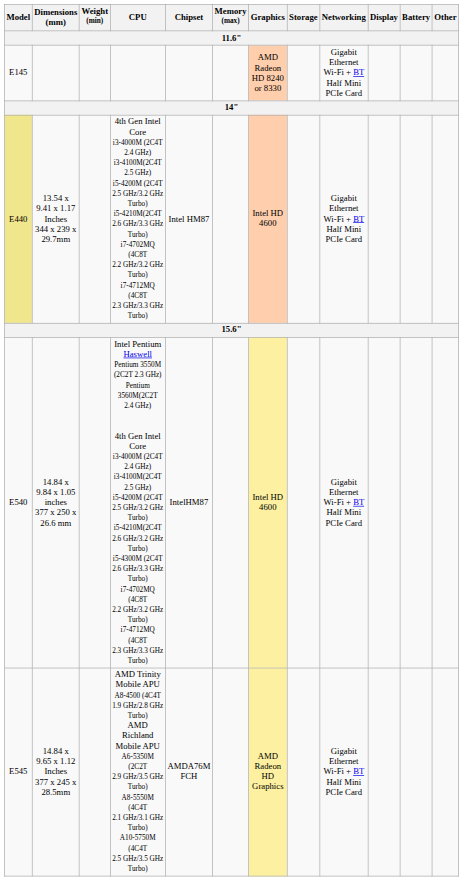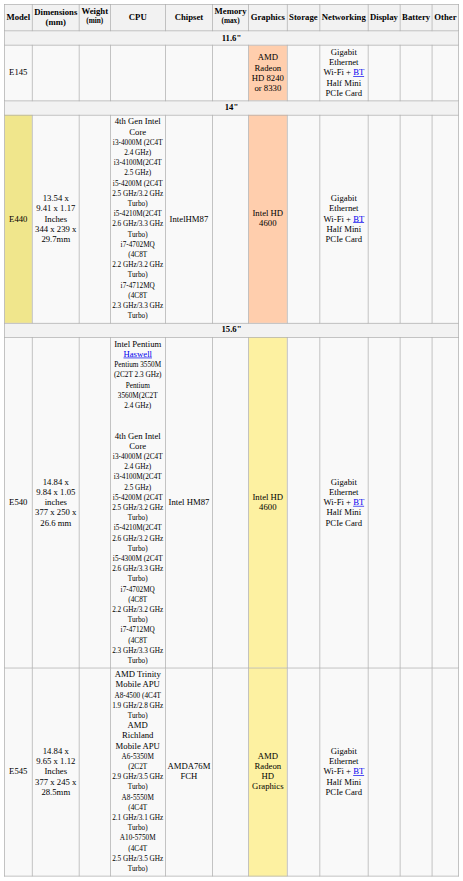13.54 x 9.41 x 1.17 Inches 344 x 239 x 29.7mm | Chipset: Intel HM87 -> IntelHM87
14.84 x 9.84 x 1.05 inches 377 x 250 x 26.6 mm | Chipset: IntelHM87 -> Intel HM87
